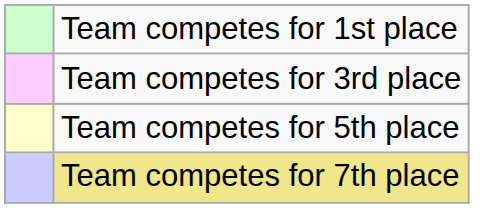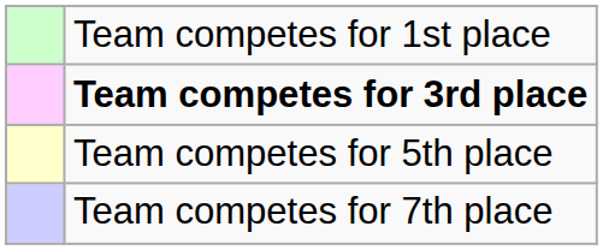Team competes for 3rd place | column 2: normal -> bold
Team competes for 7th place | column 2: khaki background -> no background
